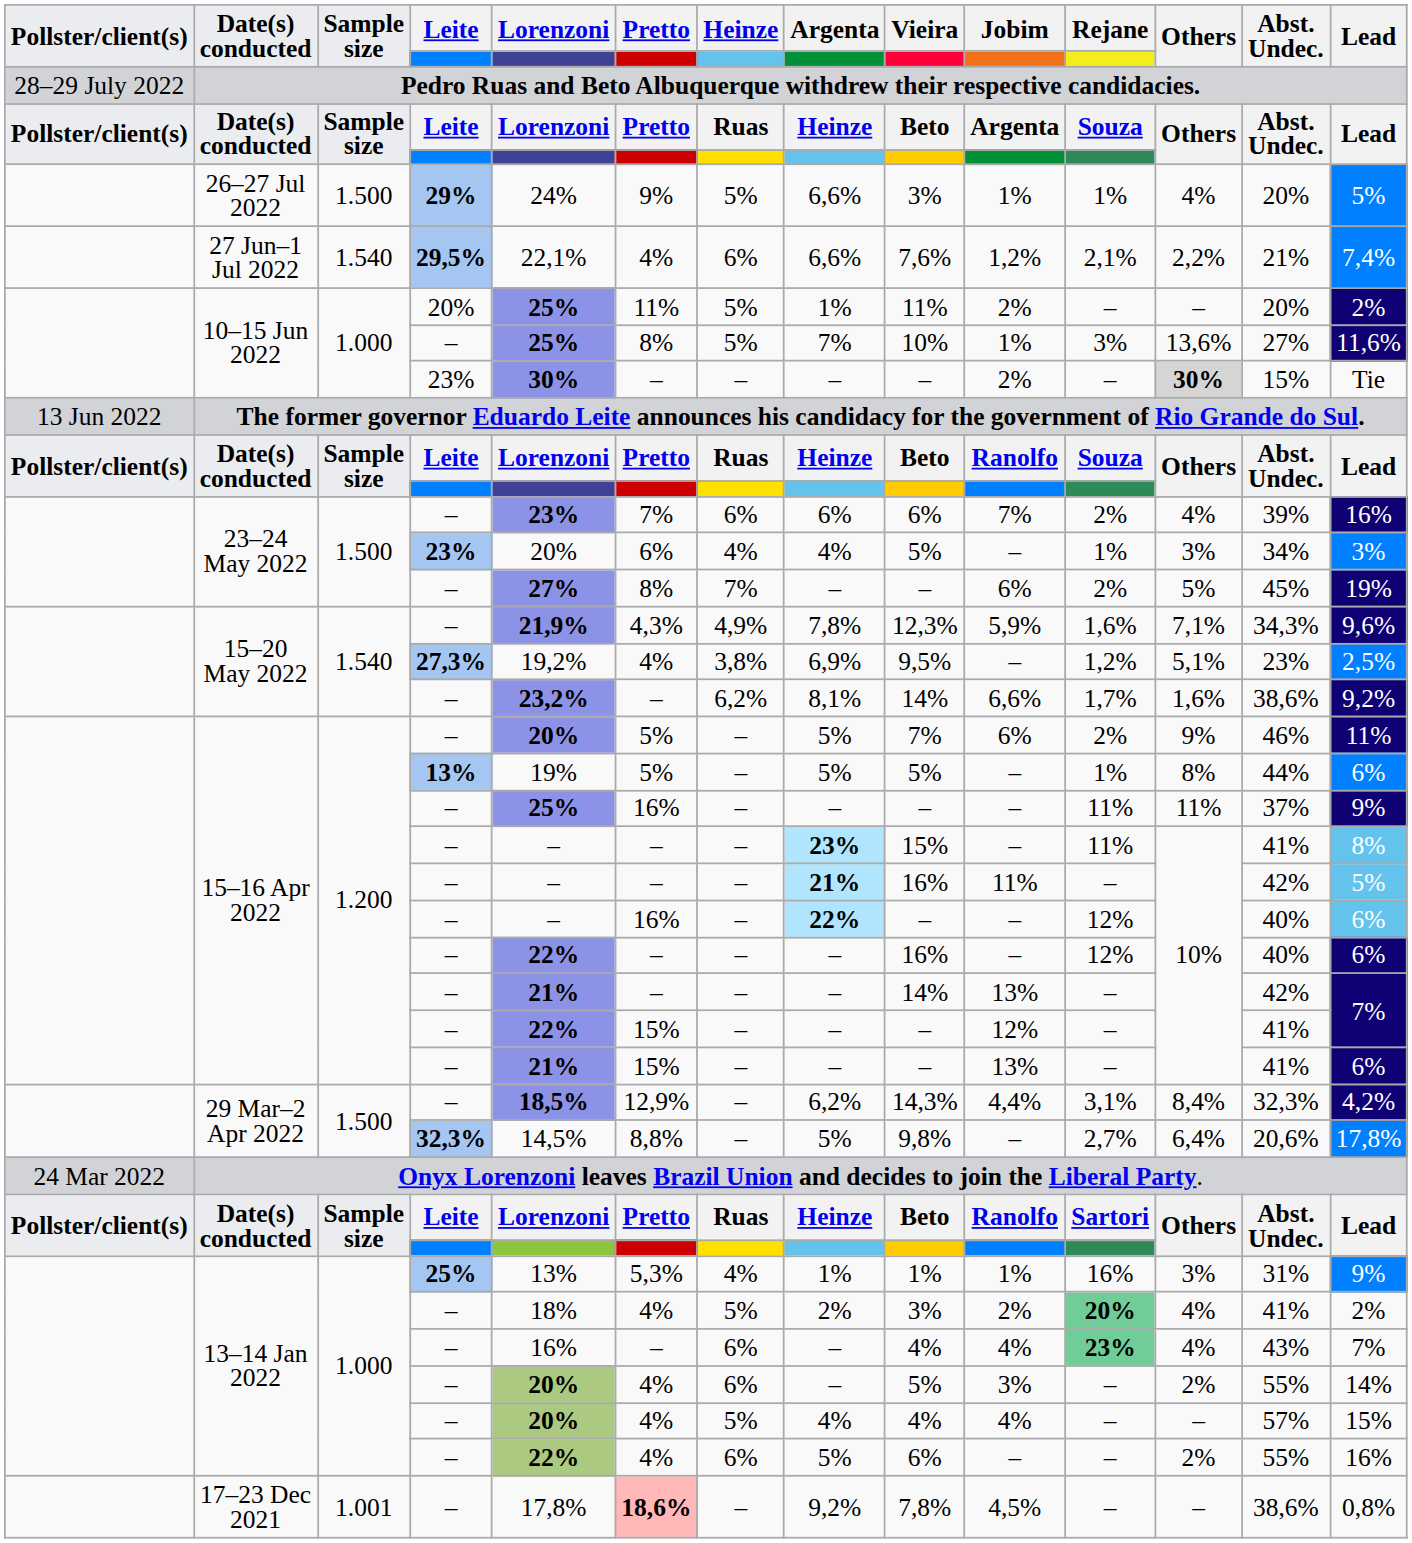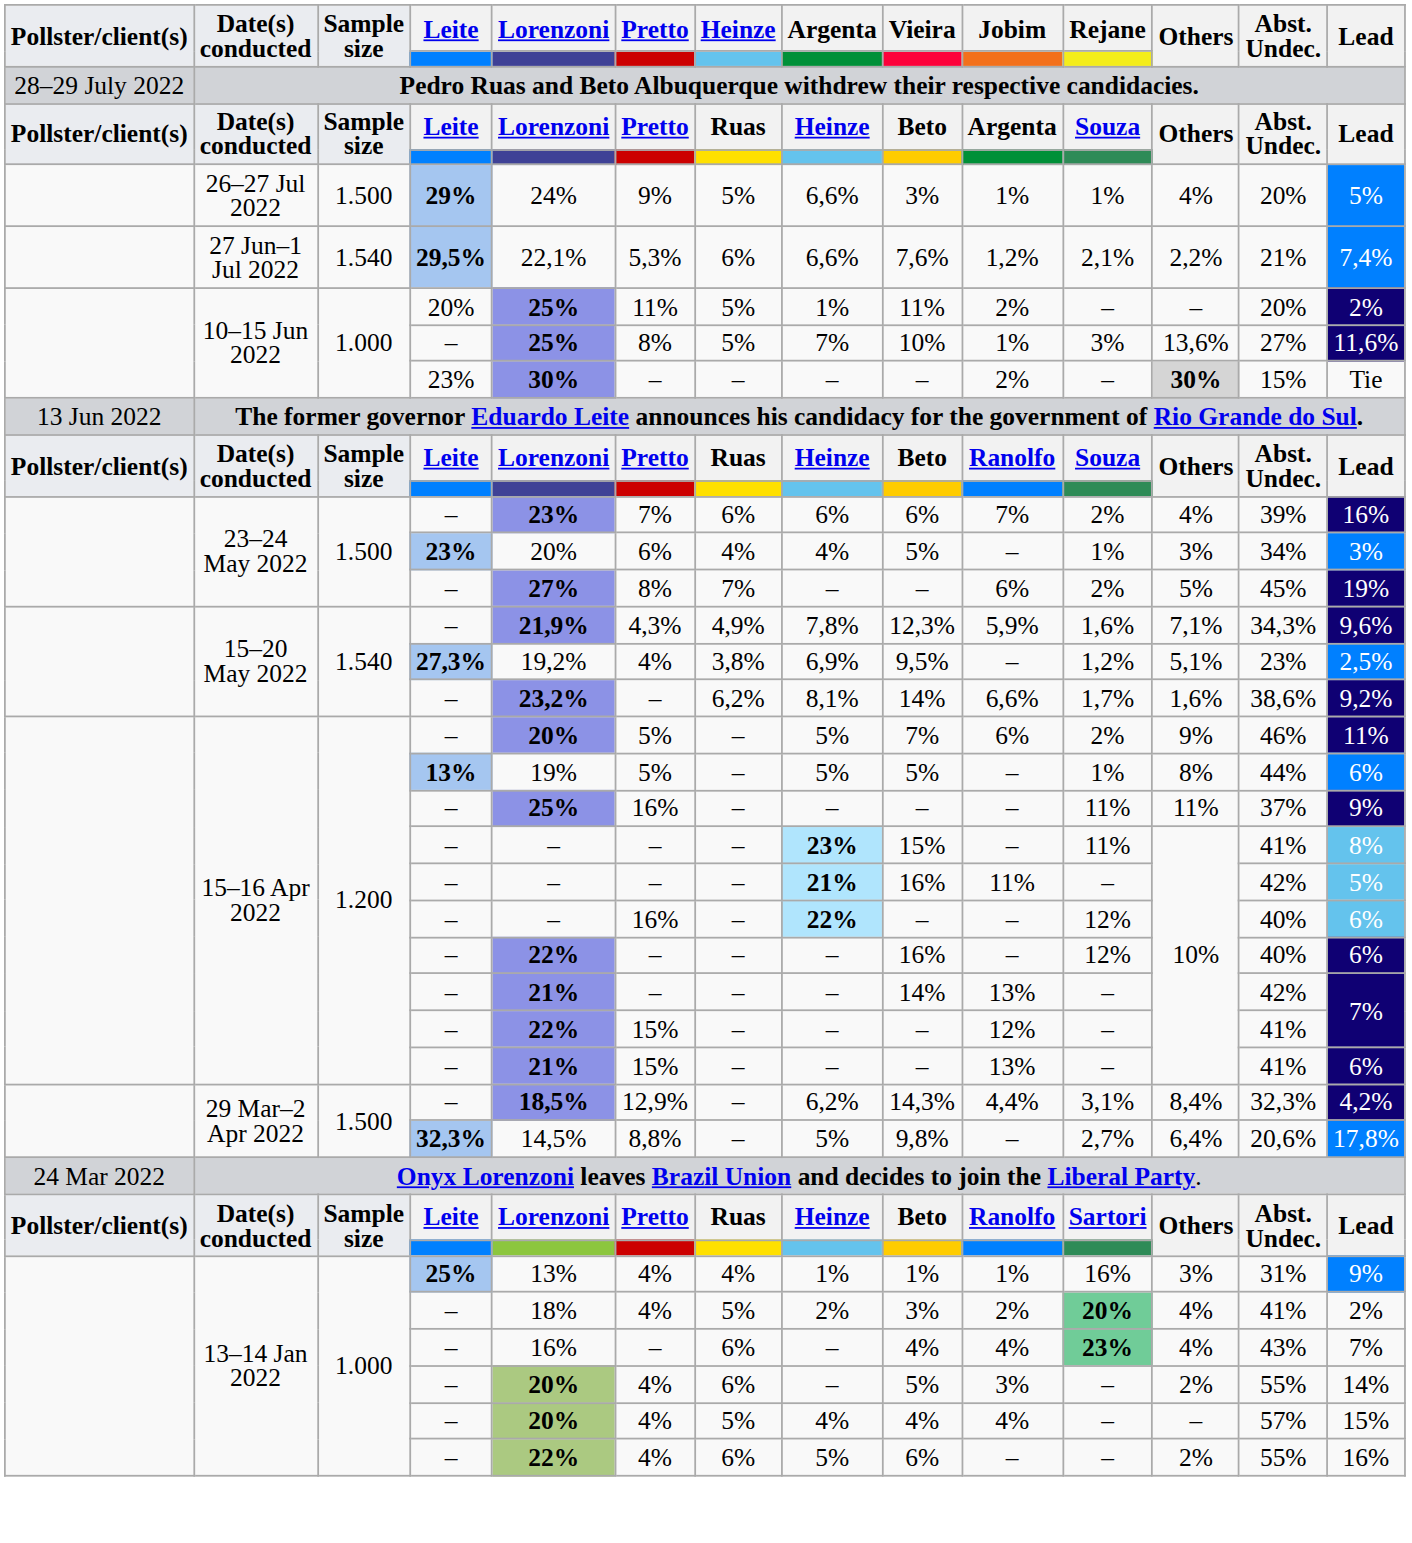27 Jun–1 Jul 2022 | Pretto: 4% -> 5,3%
13–14 Jan 2022 / 25% | Pretto: 5,3% -> 4%
- row: 17–23 Dec 2021 | 1.001 | – | 17,8% | 18,6% | – | 9,2% | 7,8% | 4,5% | – | – | 38,6% | 0,8%
